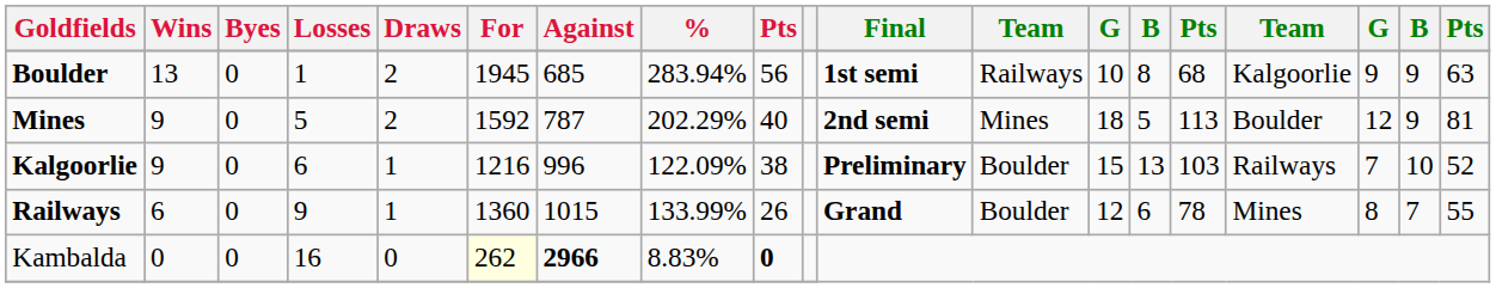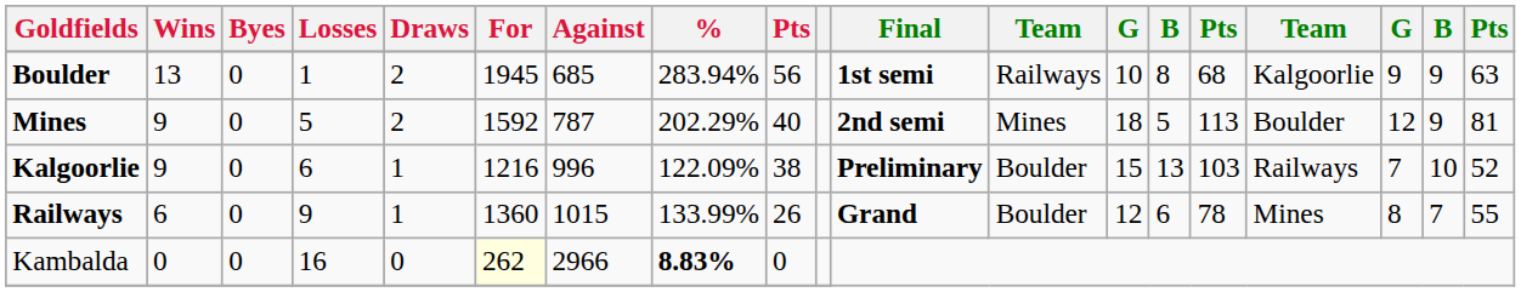Kambalda | Against: bold -> normal
Kambalda | %: normal -> bold
Kambalda | column 9: bold -> normal
